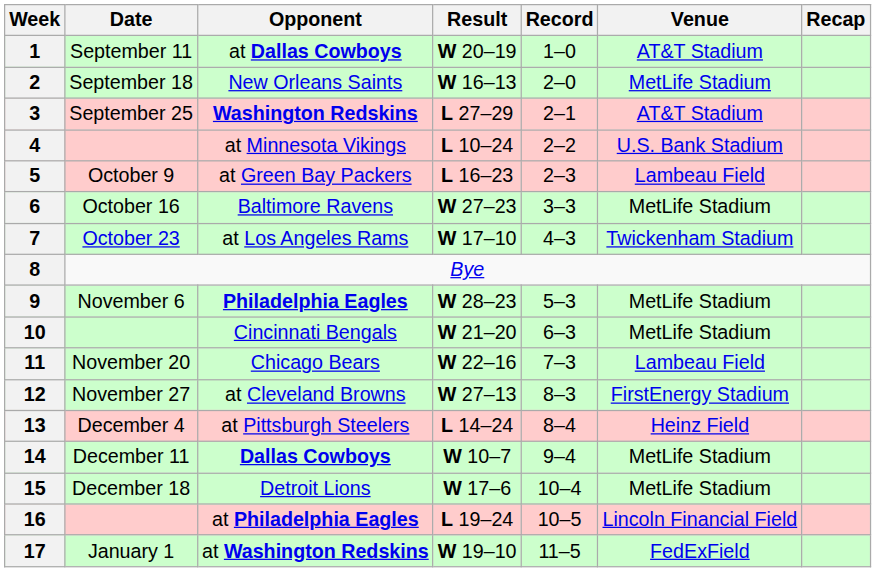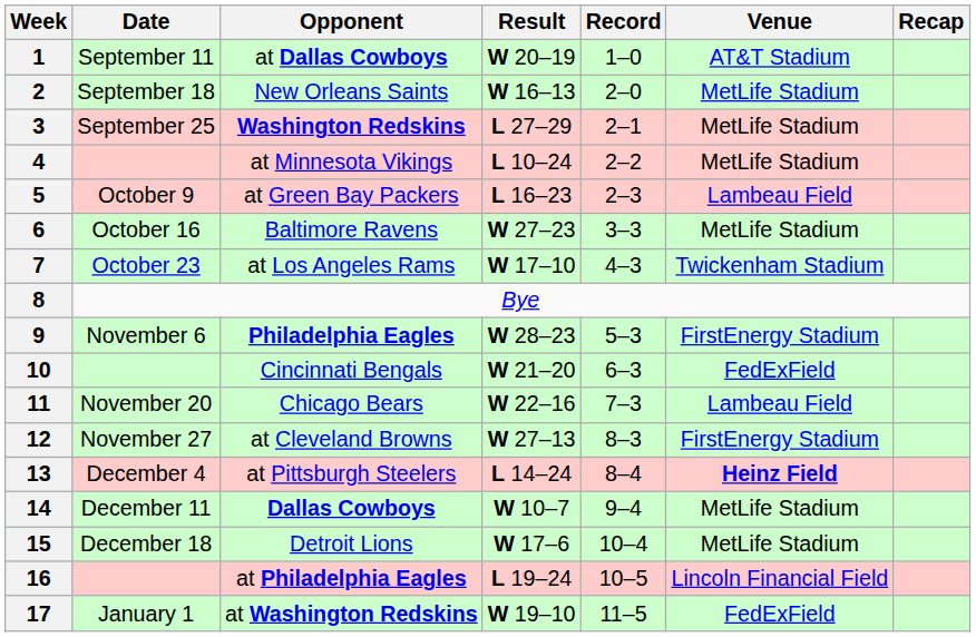3 | Venue: AT&T Stadium -> MetLife Stadium
4 | Venue: U.S. Bank Stadium -> MetLife Stadium
9 | Venue: MetLife Stadium -> FirstEnergy Stadium
10 | Venue: MetLife Stadium -> FedExField
13 | Venue: normal -> bold
